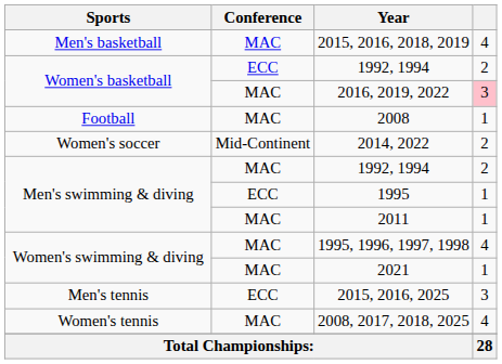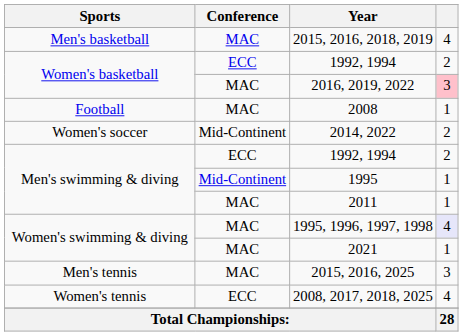Men's swimming & diving / 1992, 1994 | Conference: MAC -> ECC
1995 | Conference: ECC -> Mid-Continent
1995, 1996, 1997, 1998 | column 4: no background -> lavender background
2015, 2016, 2025 | Conference: ECC -> MAC
2008, 2017, 2018, 2025 | Conference: MAC -> ECC
